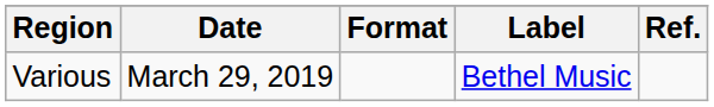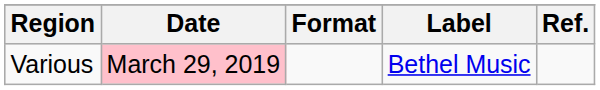Various | Date: no background -> pink background
